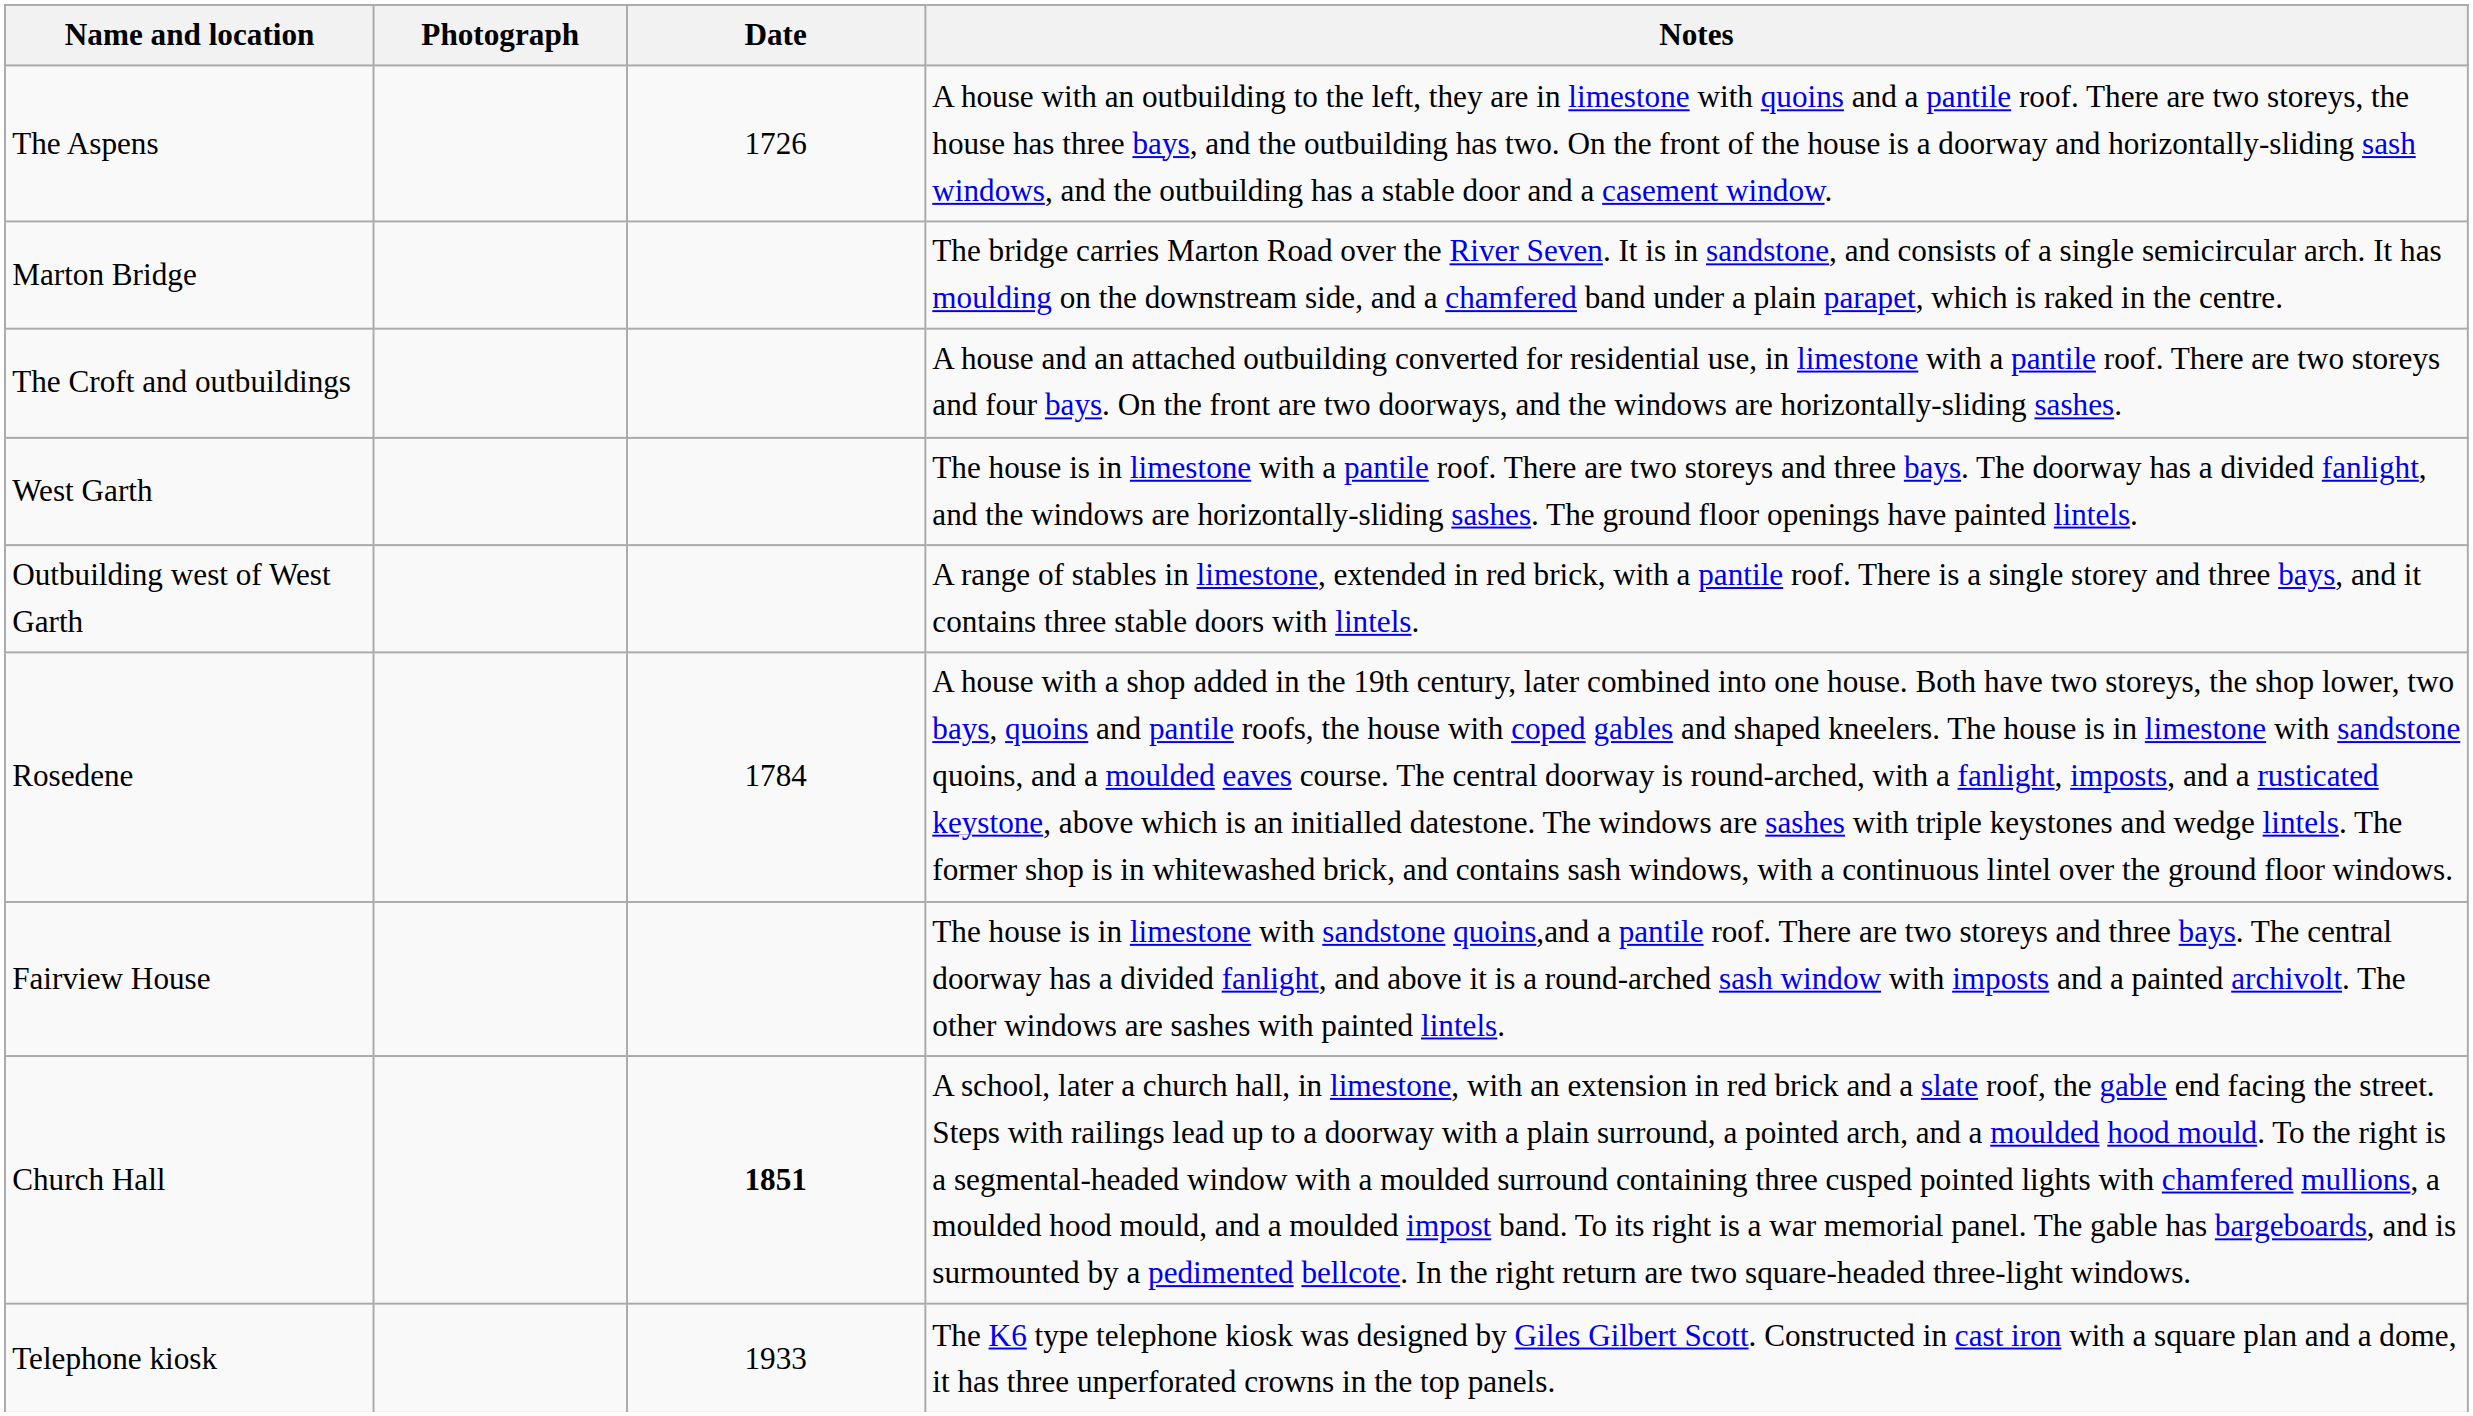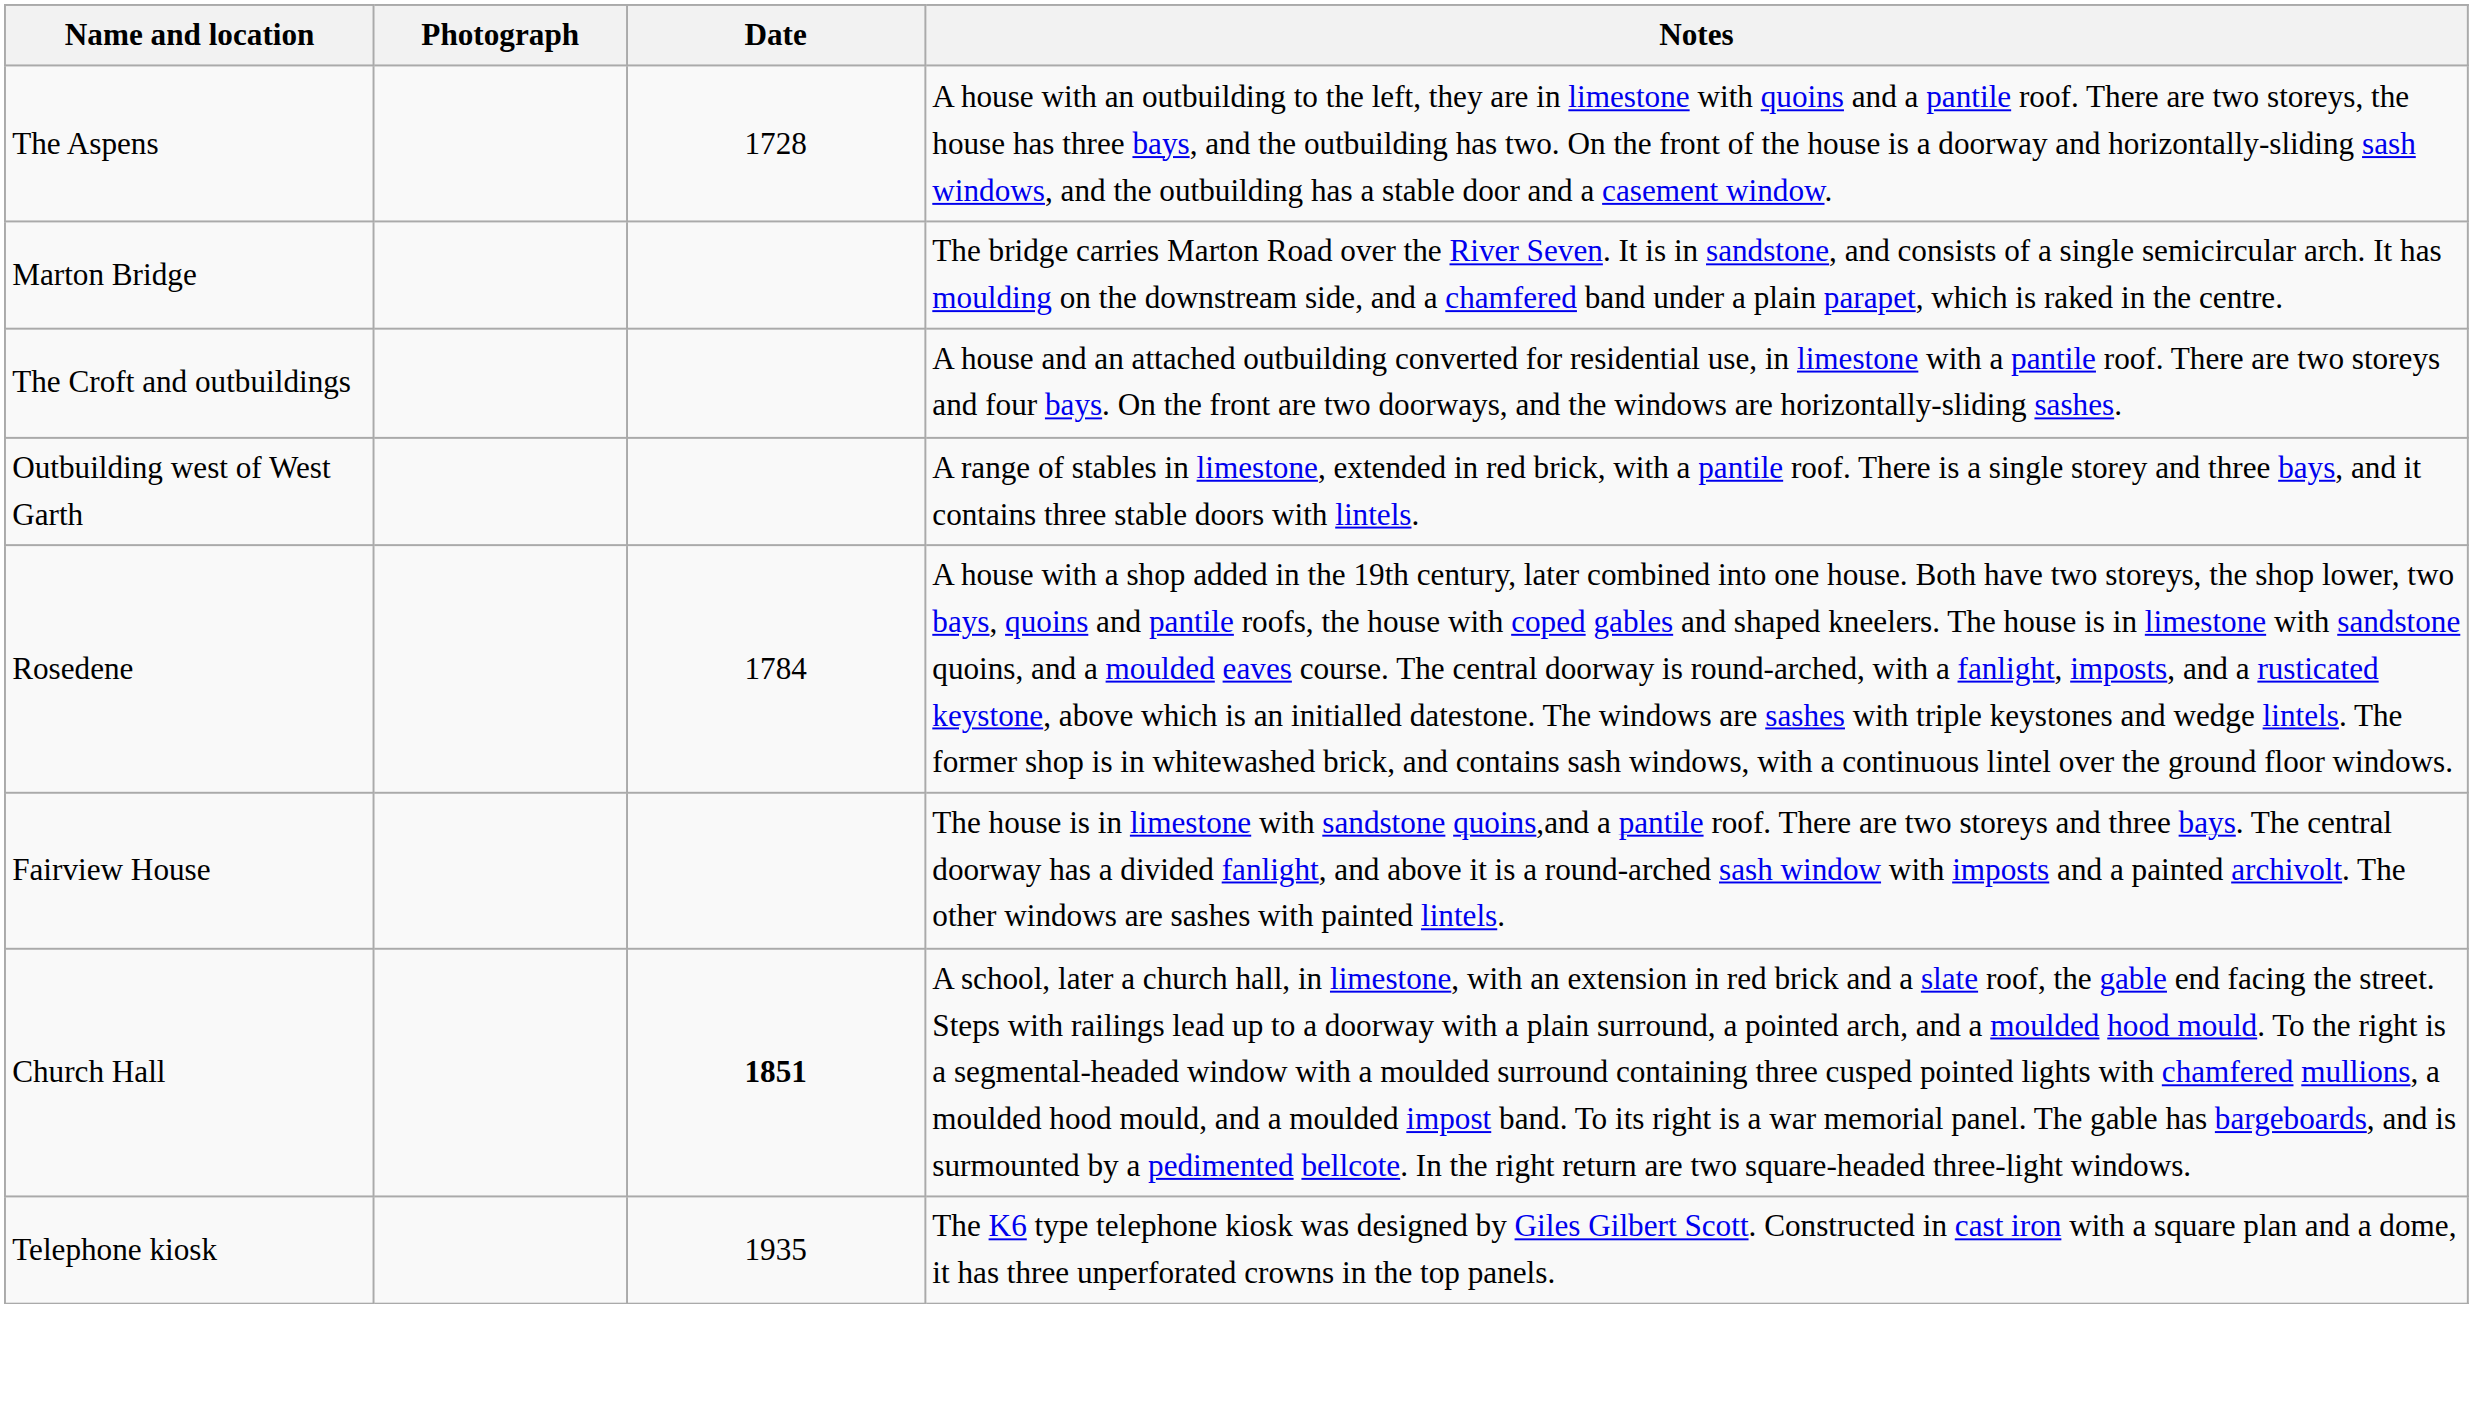The Aspens | Date: 1726 -> 1728
- row: West Garth | The house is in limestone with a pantile roof. There are two storeys and three bays. The doorway has a divided fanlight, and the windows are horizontally-sliding sashes. The ground floor openings have painted lintels.
Telephone kiosk | Date: 1933 -> 1935
